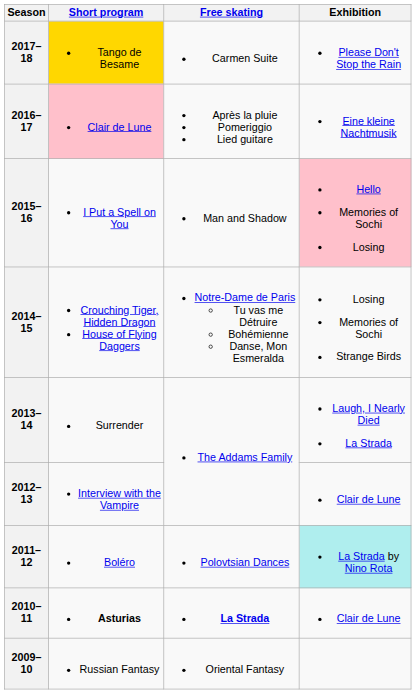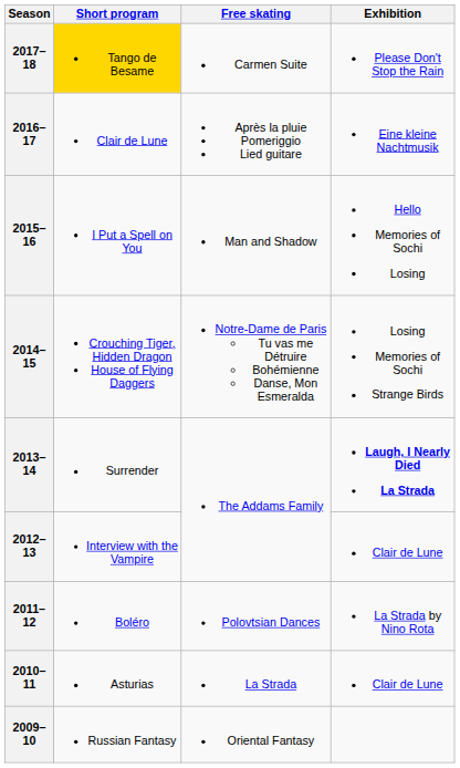2016–17 | Short program: pink background -> no background
2015–16 | Exhibition: pink background -> no background
2013–14 | Exhibition: normal -> bold
2011–12 | Exhibition: paleturquoise background -> no background
2010–11 | Short program: bold -> normal
2010–11 | Free skating: bold -> normal
